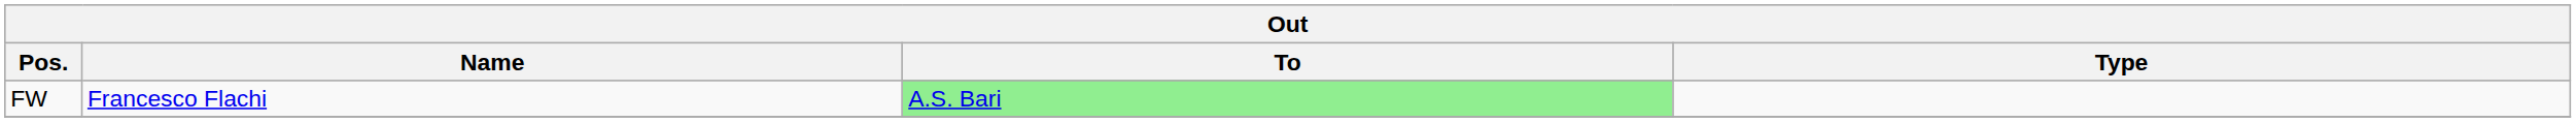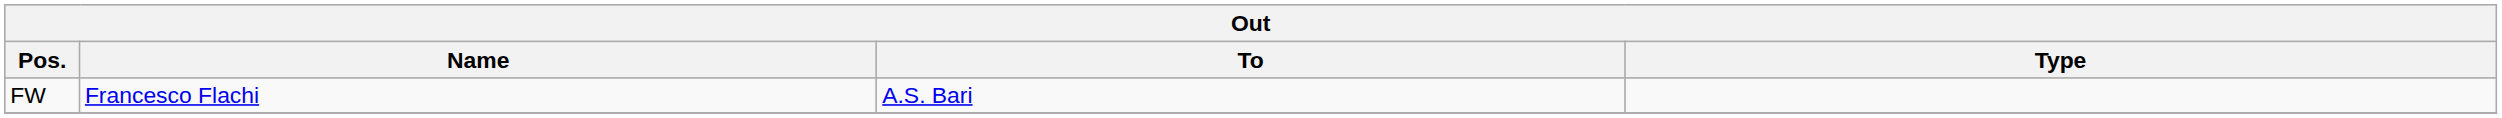FW | To: lightgreen background -> no background
